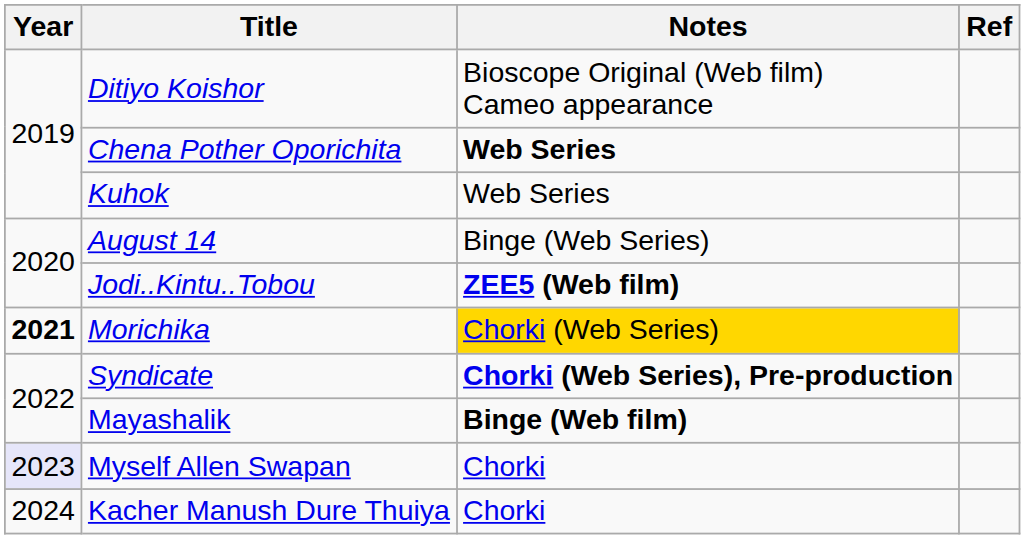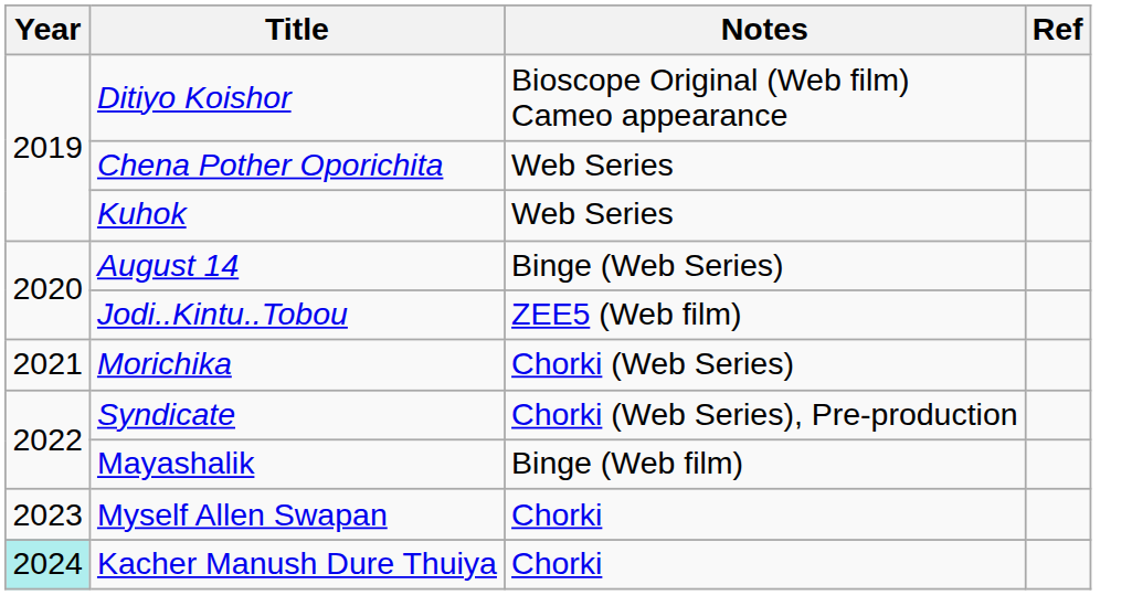Chena Pother Oporichita | Notes: bold -> normal
Jodi..Kintu..Tobou | Notes: bold -> normal
Morichika | Year: bold -> normal
Morichika | Notes: gold background -> no background
Syndicate | Notes: bold -> normal
Mayashalik | Notes: bold -> normal
Myself Allen Swapan | Year: lavender background -> no background
Kacher Manush Dure Thuiya | Year: no background -> paleturquoise background
